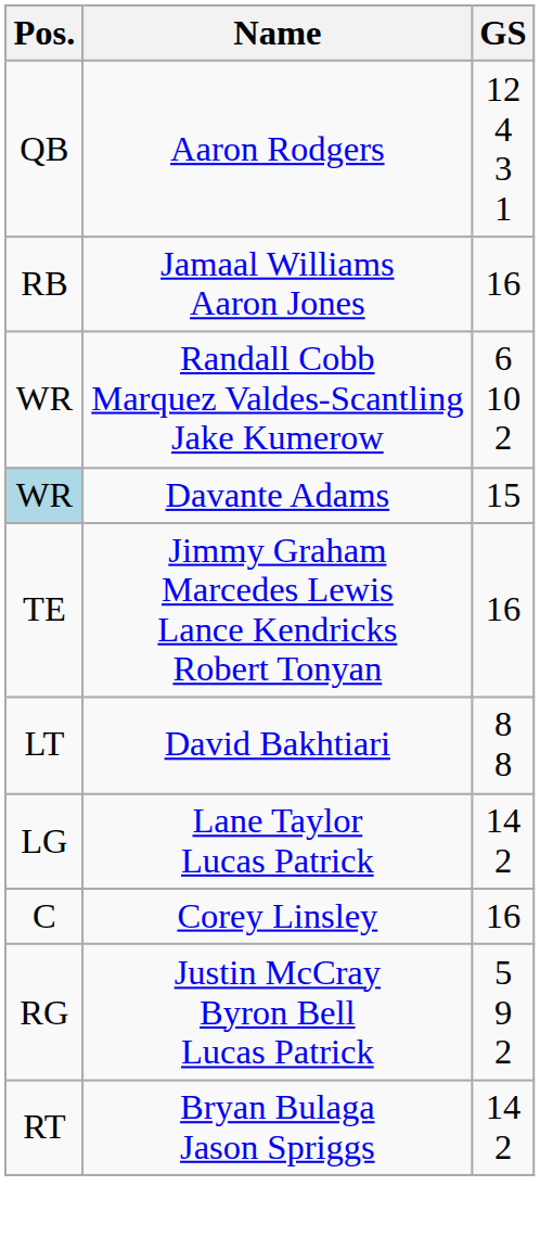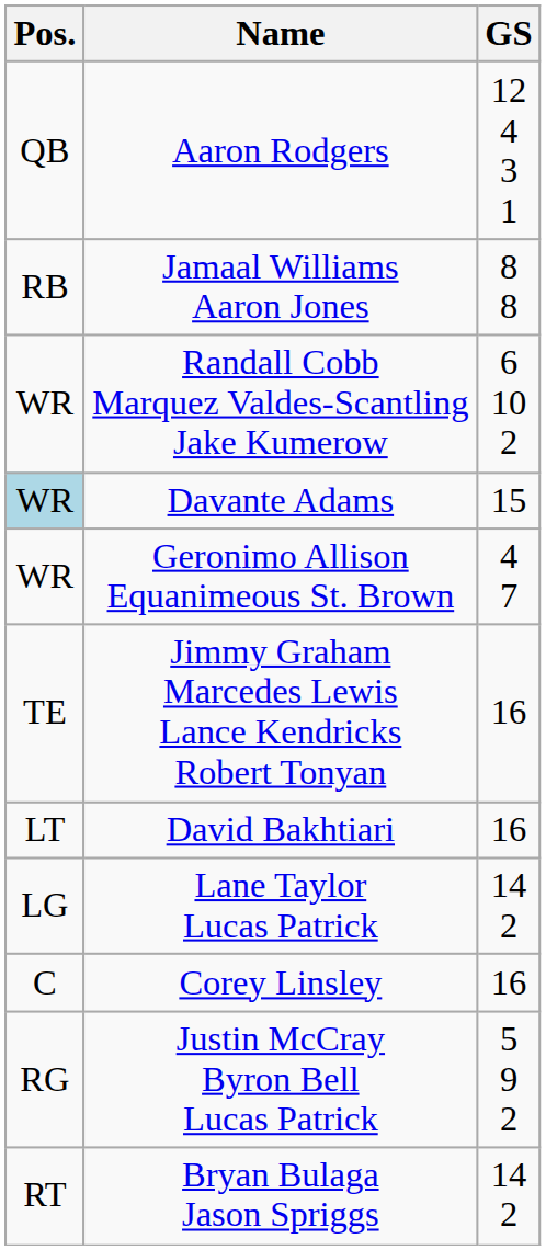Jamaal Williams Aaron Jones | GS: 16 -> 8 8
+ row: WR | Geronimo Allison Equanimeous St. Brown | 4 7
David Bakhtiari | GS: 8 8 -> 16
